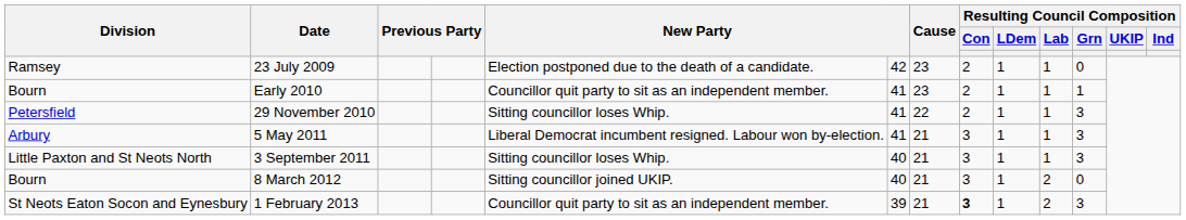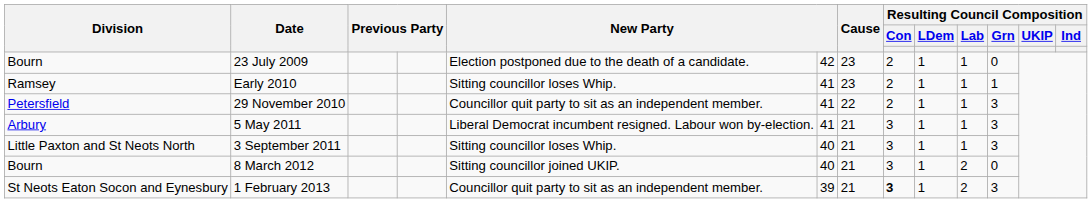23 July 2009 | Division: Ramsey -> Bourn
Early 2010 | Division: Bourn -> Ramsey
Early 2010 | column 5: Councillor quit party to sit as an independent member. -> Sitting councillor loses Whip.
29 November 2010 | column 5: Sitting councillor loses Whip. -> Councillor quit party to sit as an independent member.
